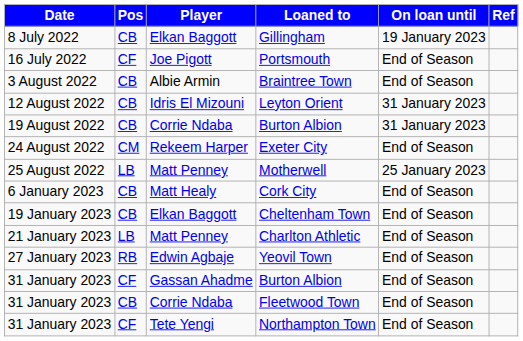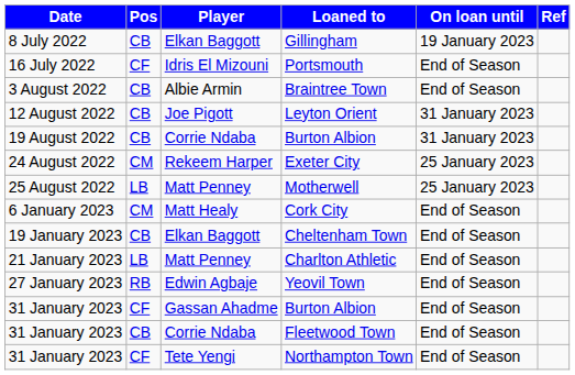Portsmouth | Player: Joe Pigott -> Idris El Mizouni
Leyton Orient | Player: Idris El Mizouni -> Joe Pigott
Exeter City | On loan until: End of Season -> 25 January 2023
Cork City | Pos: CB -> CM
